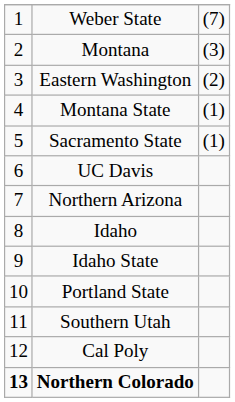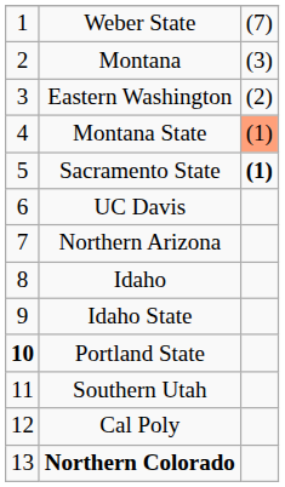Montana State | column 3: no background -> lightsalmon background
Sacramento State | column 3: normal -> bold
Portland State | column 1: normal -> bold
Northern Colorado | column 1: bold -> normal
